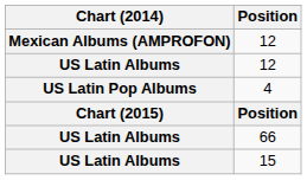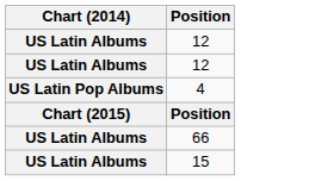row 2 | Chart (2014): Mexican Albums (AMPROFON) -> US Latin Albums
